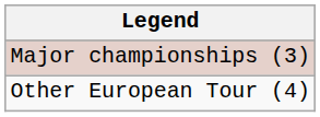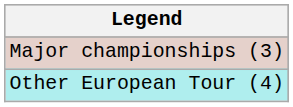row 3 | column 1: no background -> paleturquoise background
